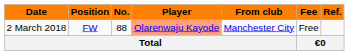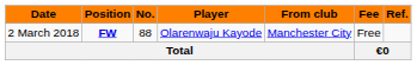2 March 2018 | Position: normal -> bold
2 March 2018 | Player: lightsalmon background -> no background
